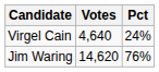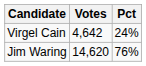Virgel Cain | Votes: 4,640 -> 4,642
